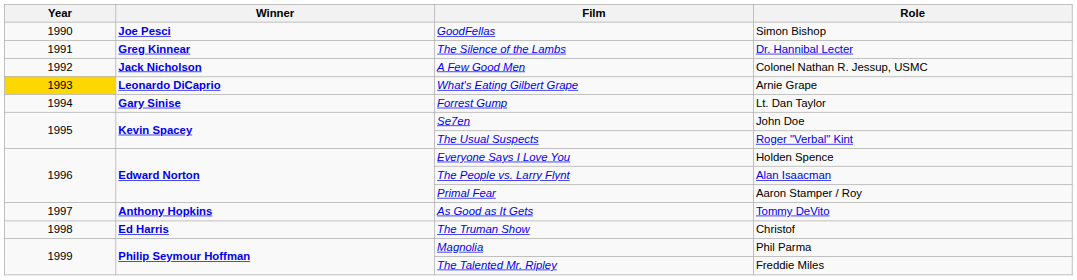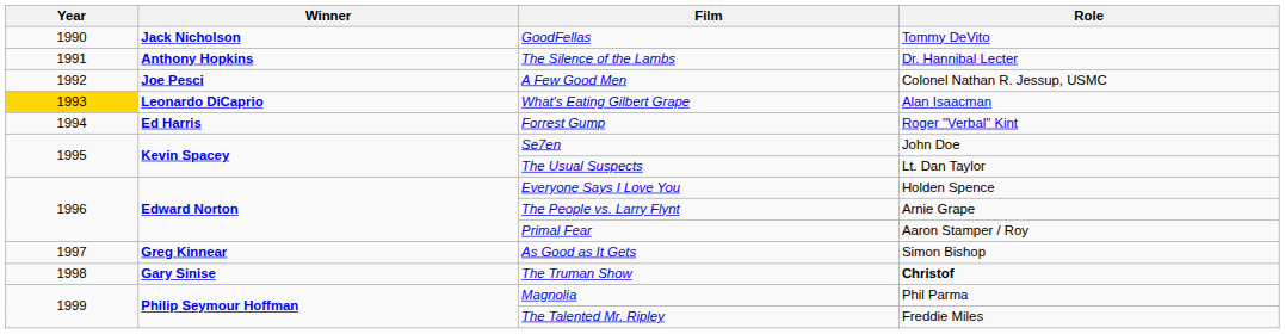GoodFellas | Winner: Joe Pesci -> Jack Nicholson
GoodFellas | Role: Simon Bishop -> Tommy DeVito
The Silence of the Lambs | Winner: Greg Kinnear -> Anthony Hopkins
A Few Good Men | Winner: Jack Nicholson -> Joe Pesci
What's Eating Gilbert Grape | Role: Arnie Grape -> Alan Isaacman
Forrest Gump | Winner: Gary Sinise -> Ed Harris
Forrest Gump | Role: Lt. Dan Taylor -> Roger "Verbal" Kint
The Usual Suspects | Role: Roger "Verbal" Kint -> Lt. Dan Taylor
The People vs. Larry Flynt | Role: Alan Isaacman -> Arnie Grape
As Good as It Gets | Winner: Anthony Hopkins -> Greg Kinnear
As Good as It Gets | Role: Tommy DeVito -> Simon Bishop
The Truman Show | Winner: Ed Harris -> Gary Sinise
The Truman Show | Role: normal -> bold
